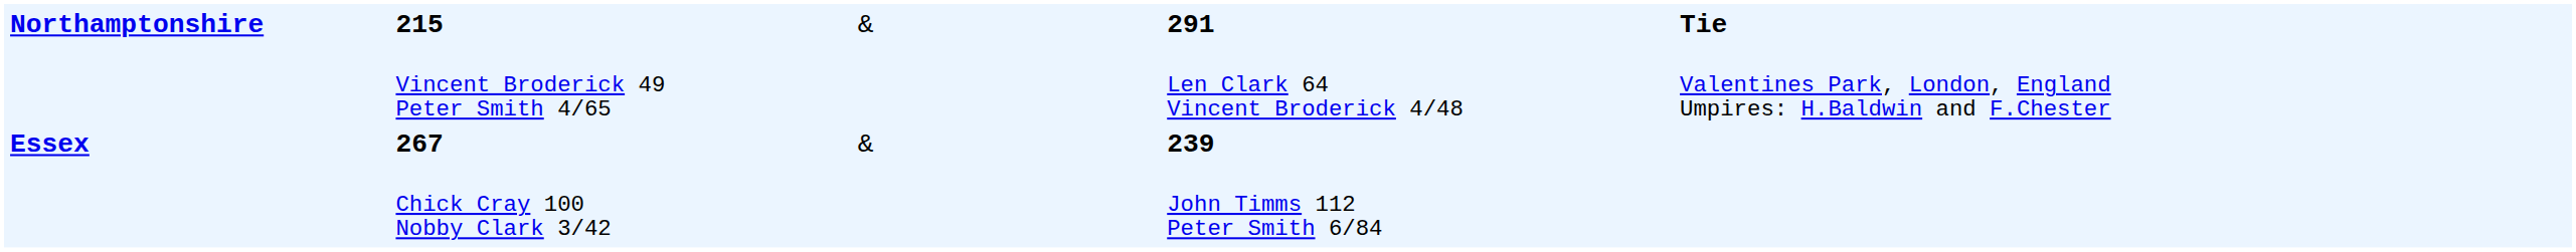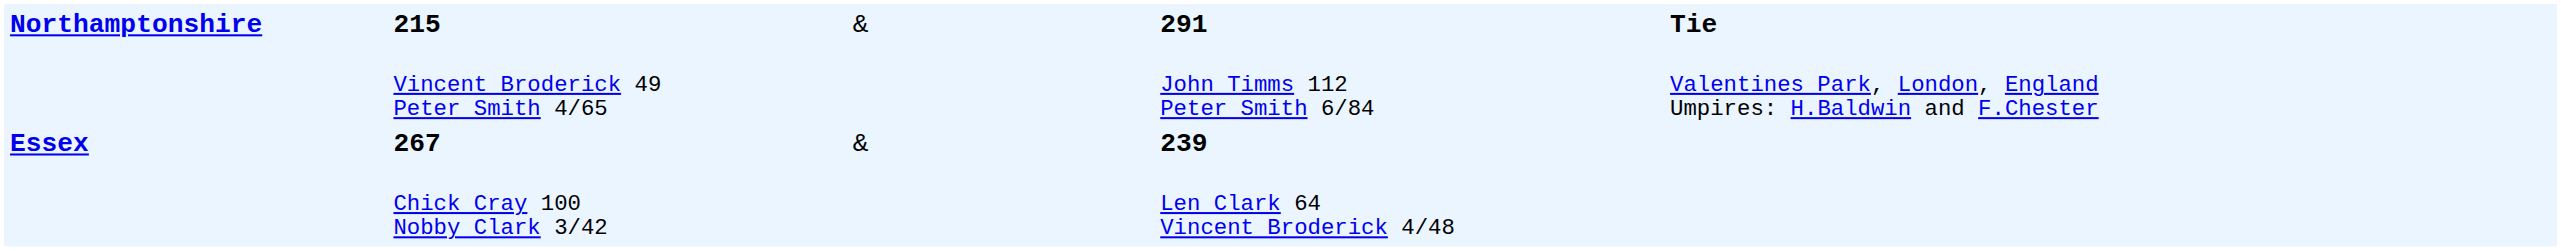Vincent Broderick 49 Peter Smith 4/65 | column 4: Len Clark 64 Vincent Broderick 4/48 -> John Timms 112 Peter Smith 6/84
Chick Cray 100 Nobby Clark 3/42 | column 4: John Timms 112 Peter Smith 6/84 -> Len Clark 64 Vincent Broderick 4/48
